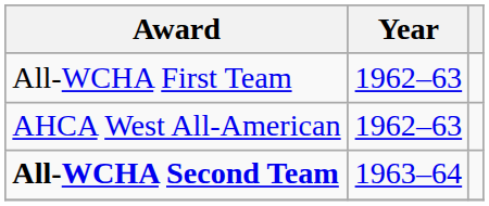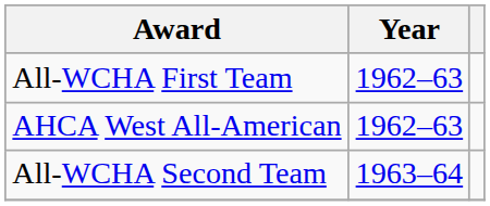row 4 | Award: bold -> normal
